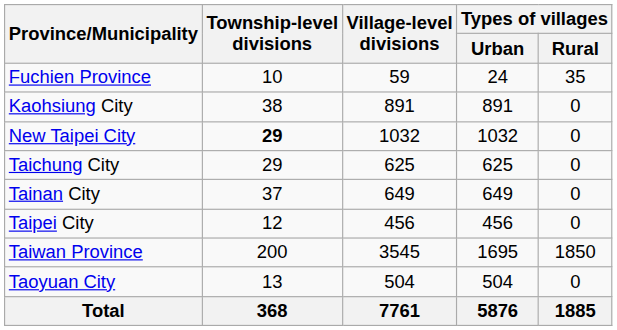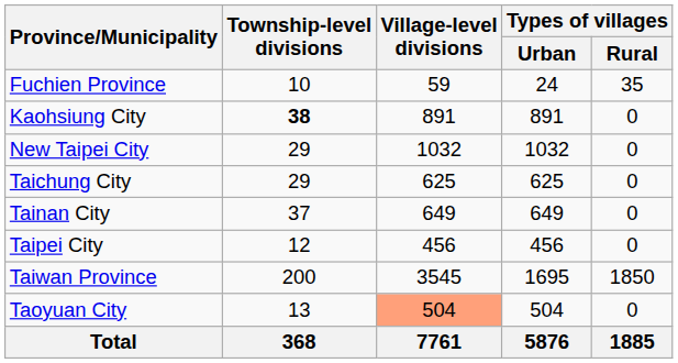Kaohsiung City | Township-level divisions: normal -> bold
New Taipei City | Township-level divisions: bold -> normal
Taoyuan City | Village-level divisions: no background -> lightsalmon background
